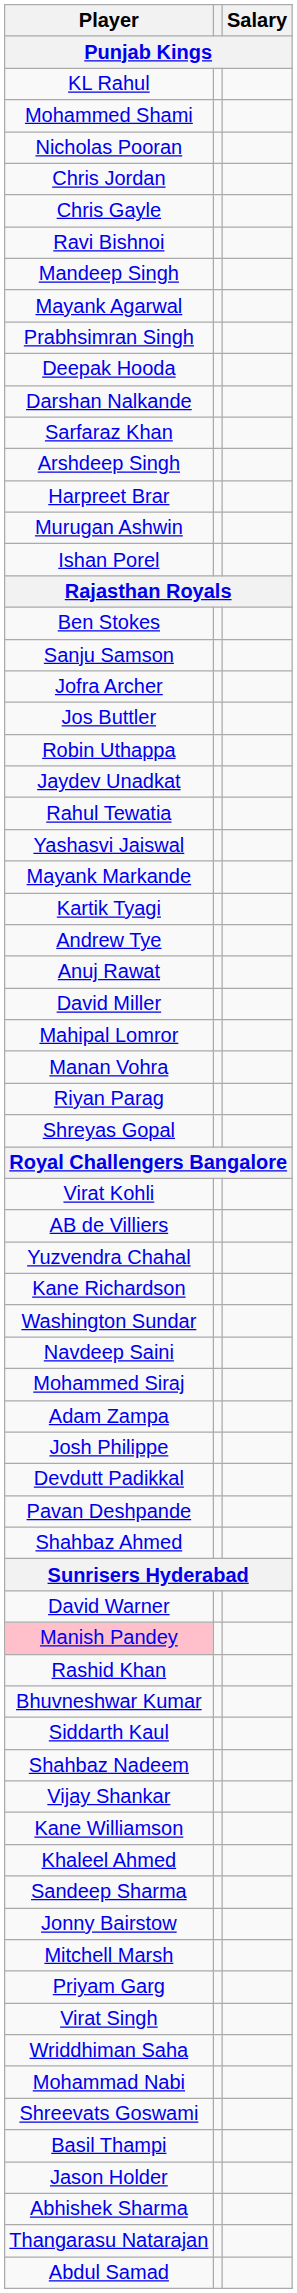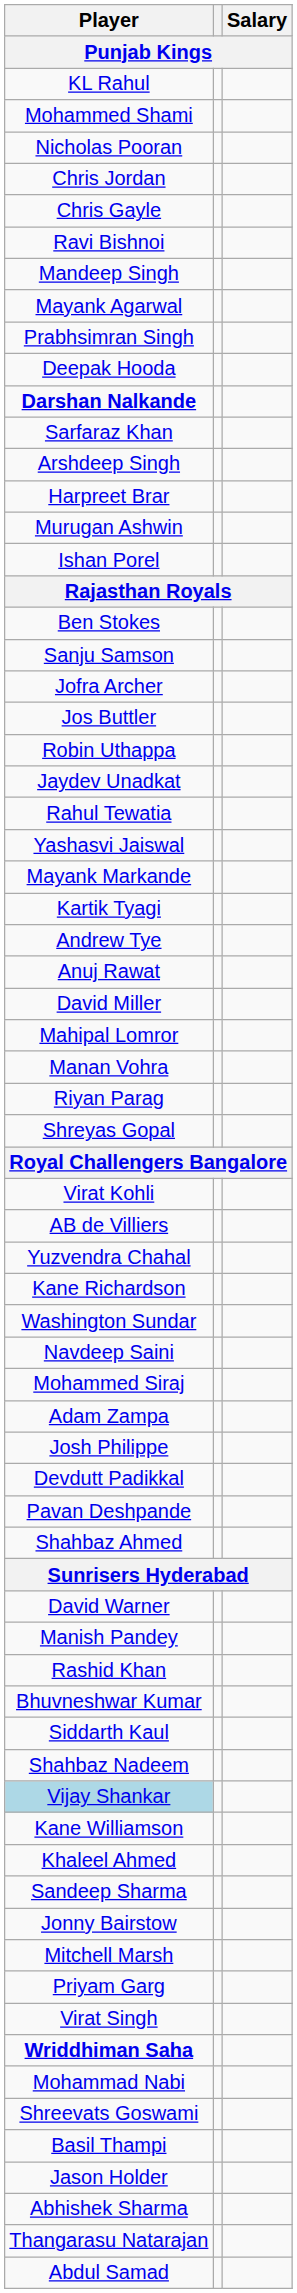Darshan Nalkande | Player: normal -> bold
Manish Pandey | Player: pink background -> no background
Vijay Shankar | Player: no background -> lightblue background
Wriddhiman Saha | Player: normal -> bold
